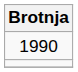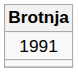row 2 | column 1: 1990 -> 1991
